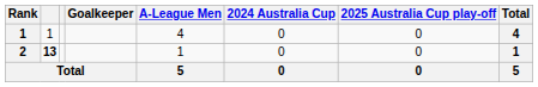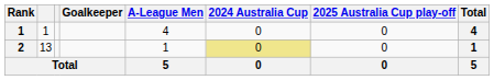2 | column 2: bold -> normal
2 | 2024 Australia Cup: no background -> khaki background
